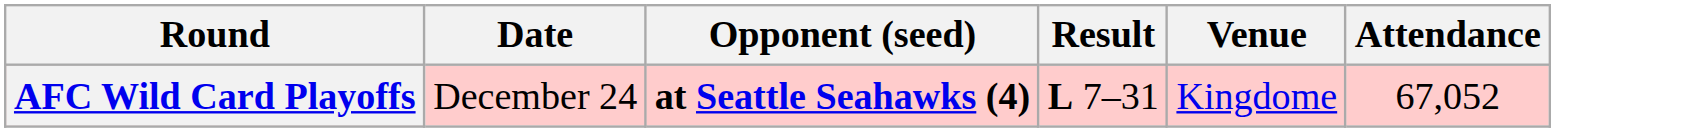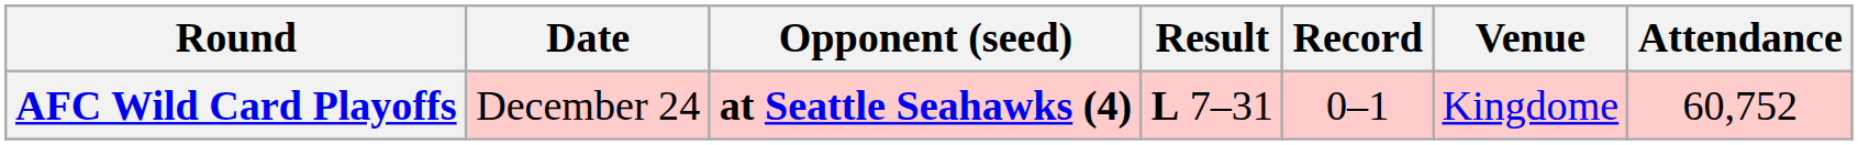+ column: Record | 0–1
AFC Wild Card Playoffs | Attendance: 67,052 -> 60,752
